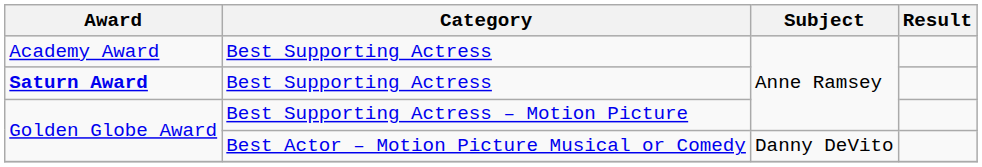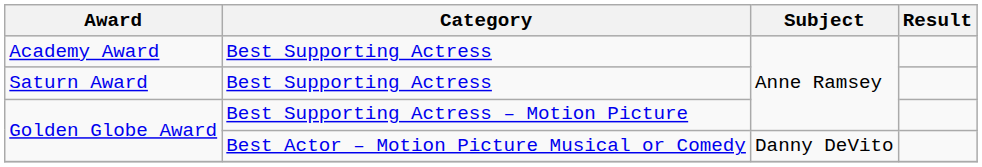Saturn Award | Award: bold -> normal
